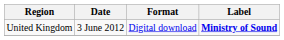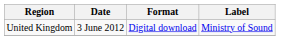United Kingdom | Label: bold -> normal
